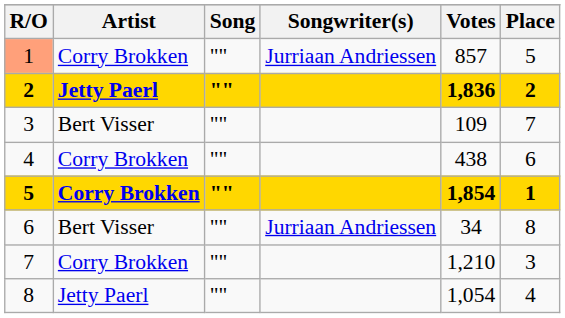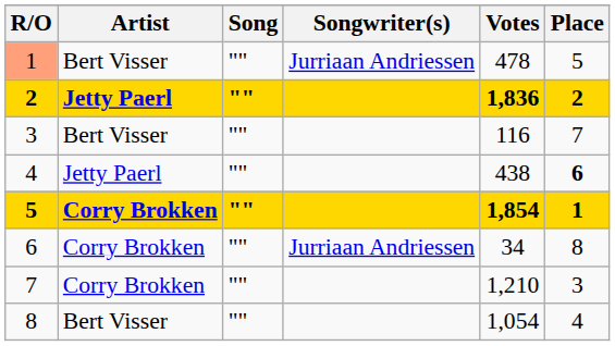row 2 | Artist: Corry Brokken -> Bert Visser
row 2 | Votes: 857 -> 478
row 4 | Votes: 109 -> 116
row 5 | Artist: Corry Brokken -> Jetty Paerl
row 5 | Place: normal -> bold
row 7 | Artist: Bert Visser -> Corry Brokken
row 9 | Artist: Jetty Paerl -> Bert Visser
